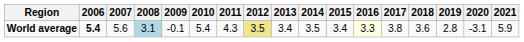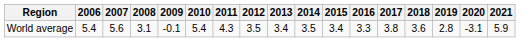row 2 | Region: bold -> normal
row 2 | 2006: bold -> normal
row 2 | 2008: lightblue background -> no background
row 2 | 2012: khaki background -> no background
row 2 | 2016: lightyellow background -> no background
